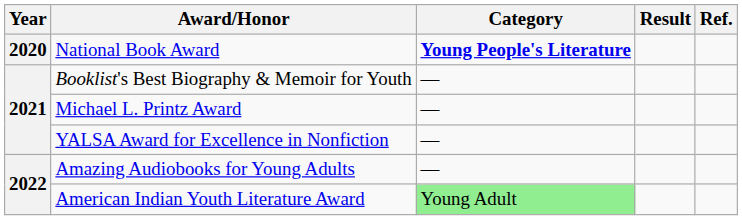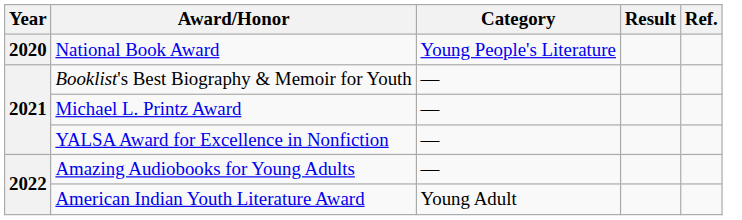National Book Award | Category: bold -> normal
American Indian Youth Literature Award | Category: lightgreen background -> no background
